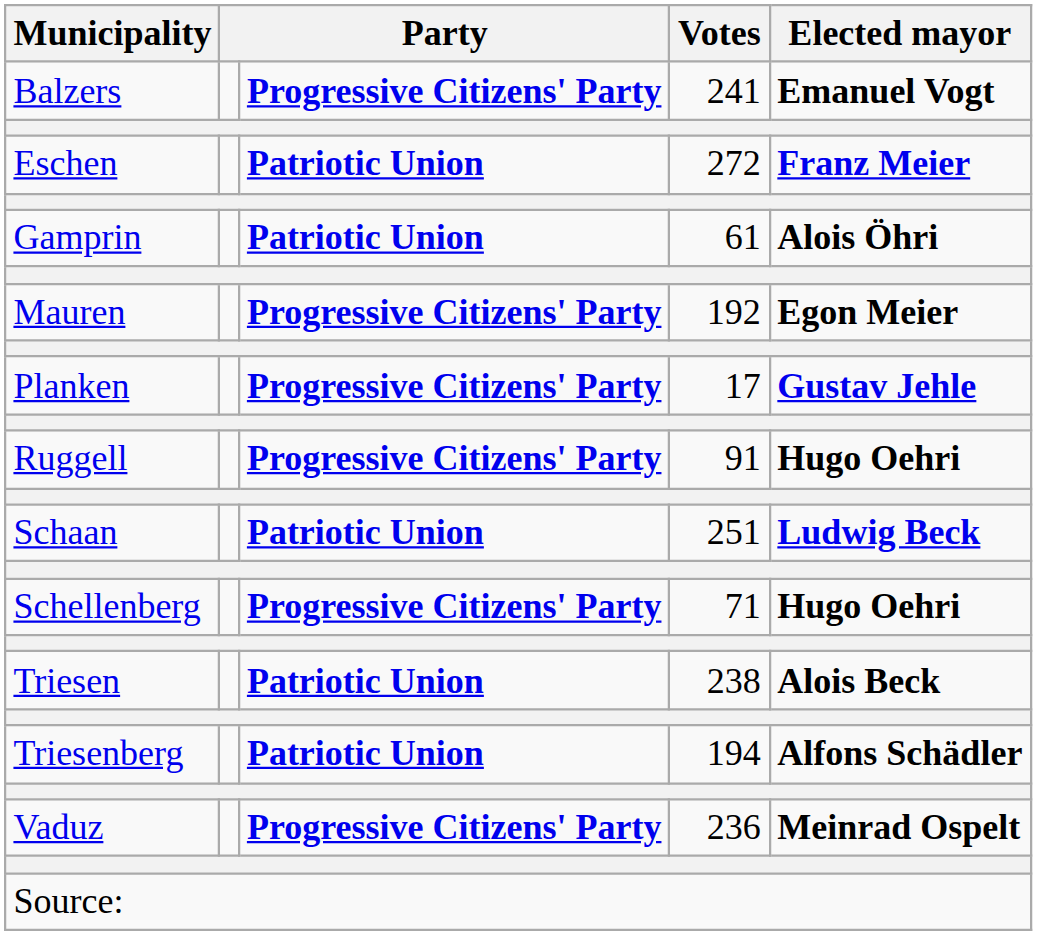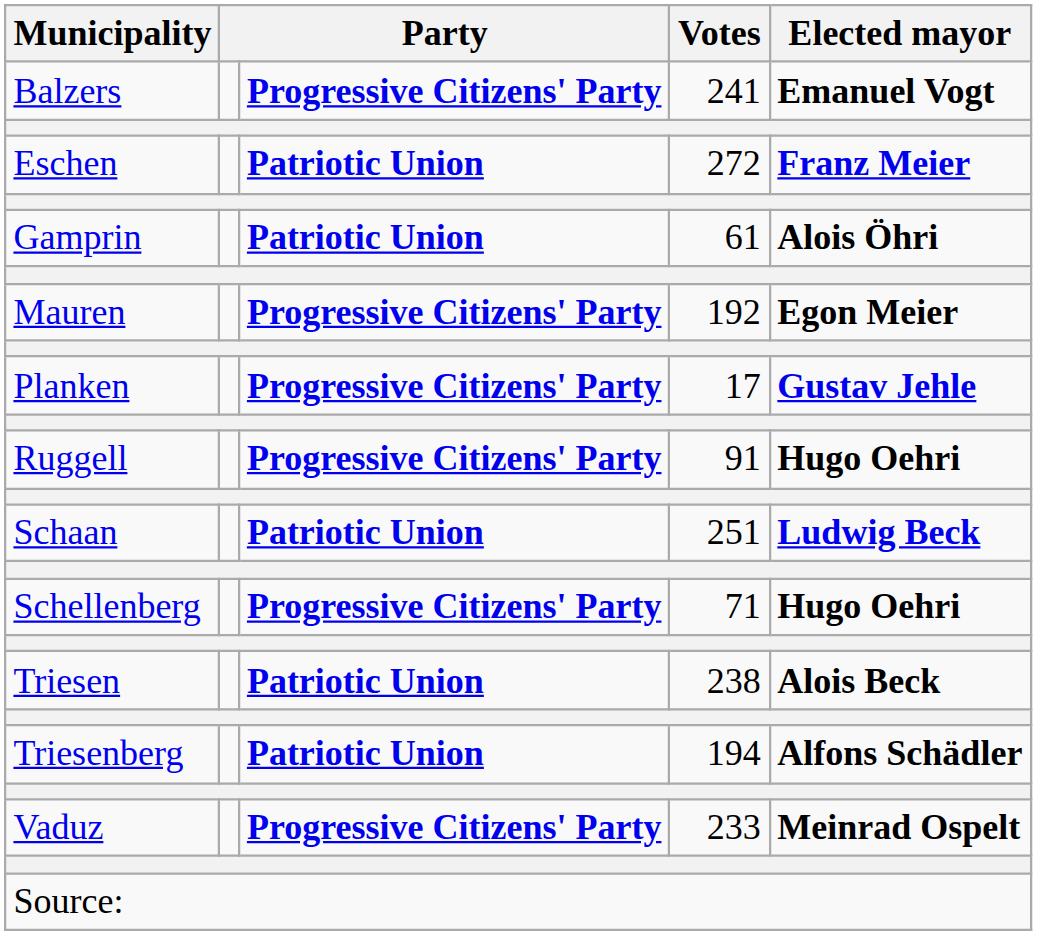Vaduz | Votes: 236 -> 233
